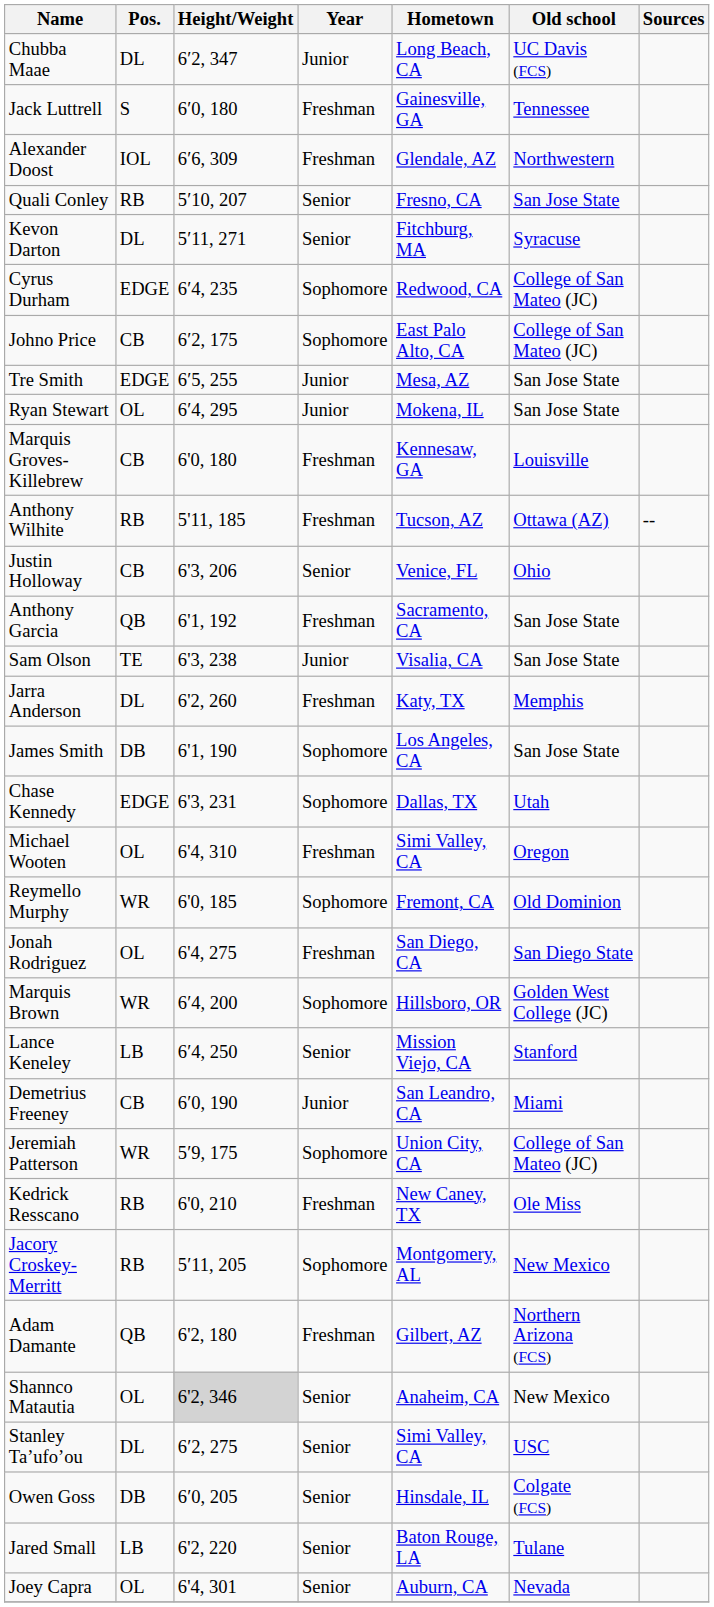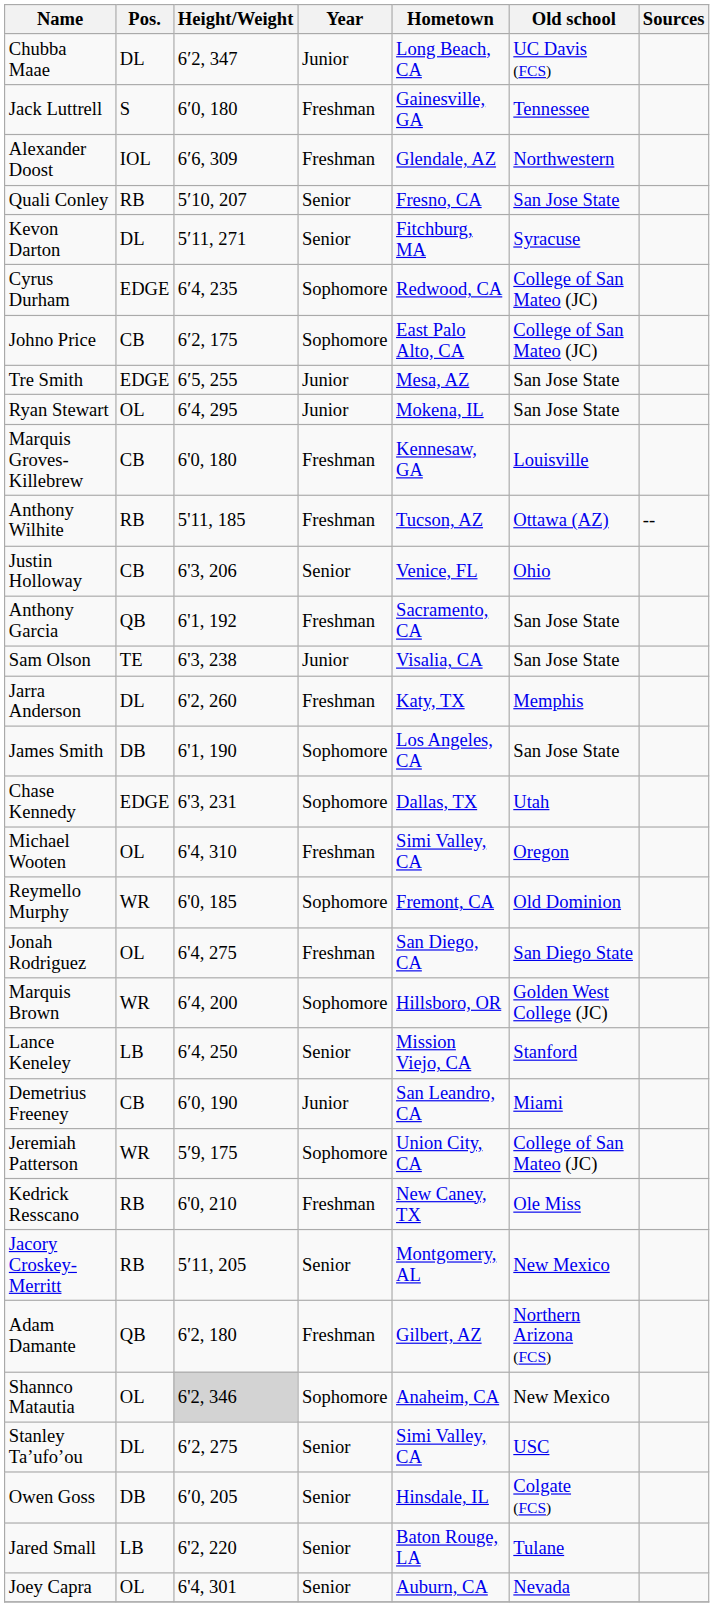Jacory Croskey-Merritt | Year: Sophomore -> Senior
Shannco Matautia | Year: Senior -> Sophomore
